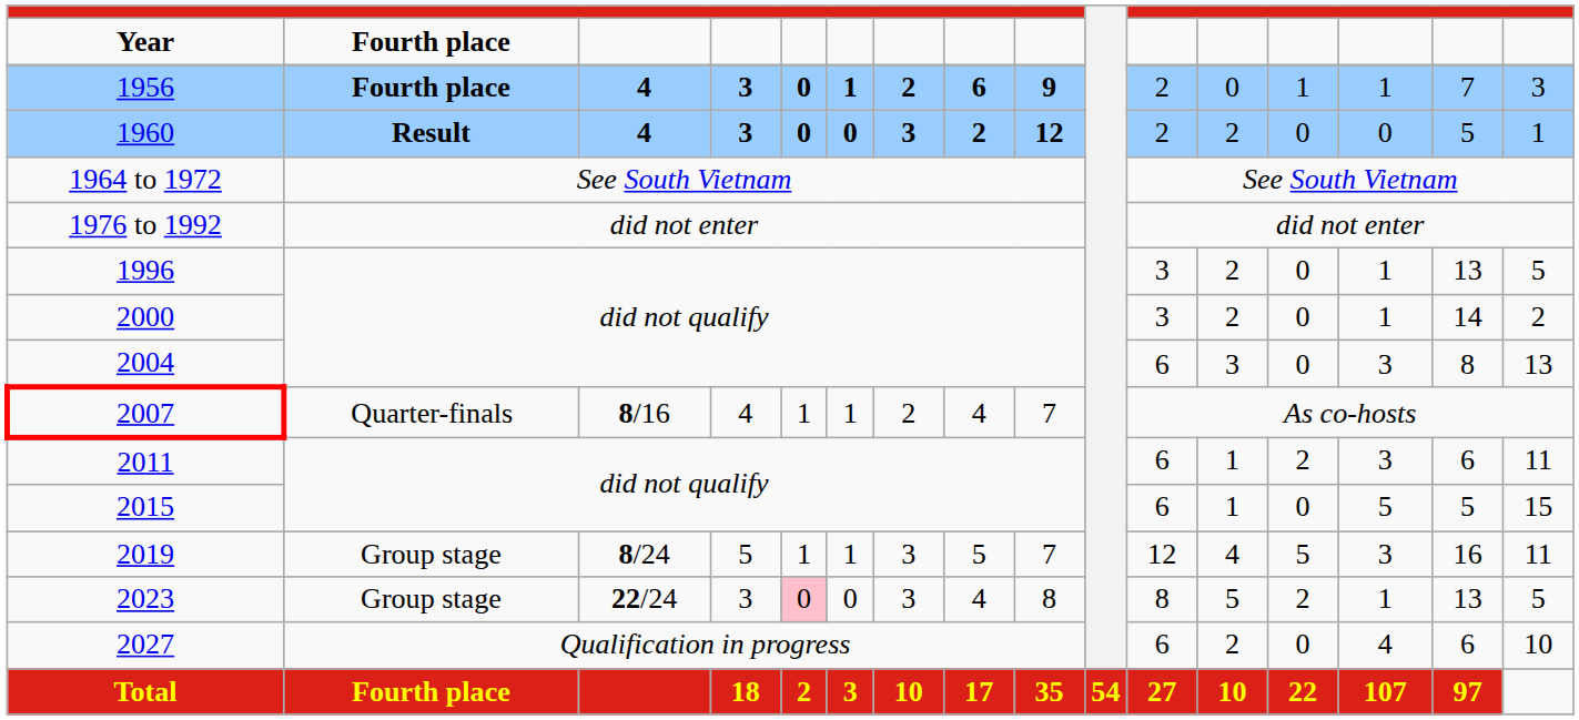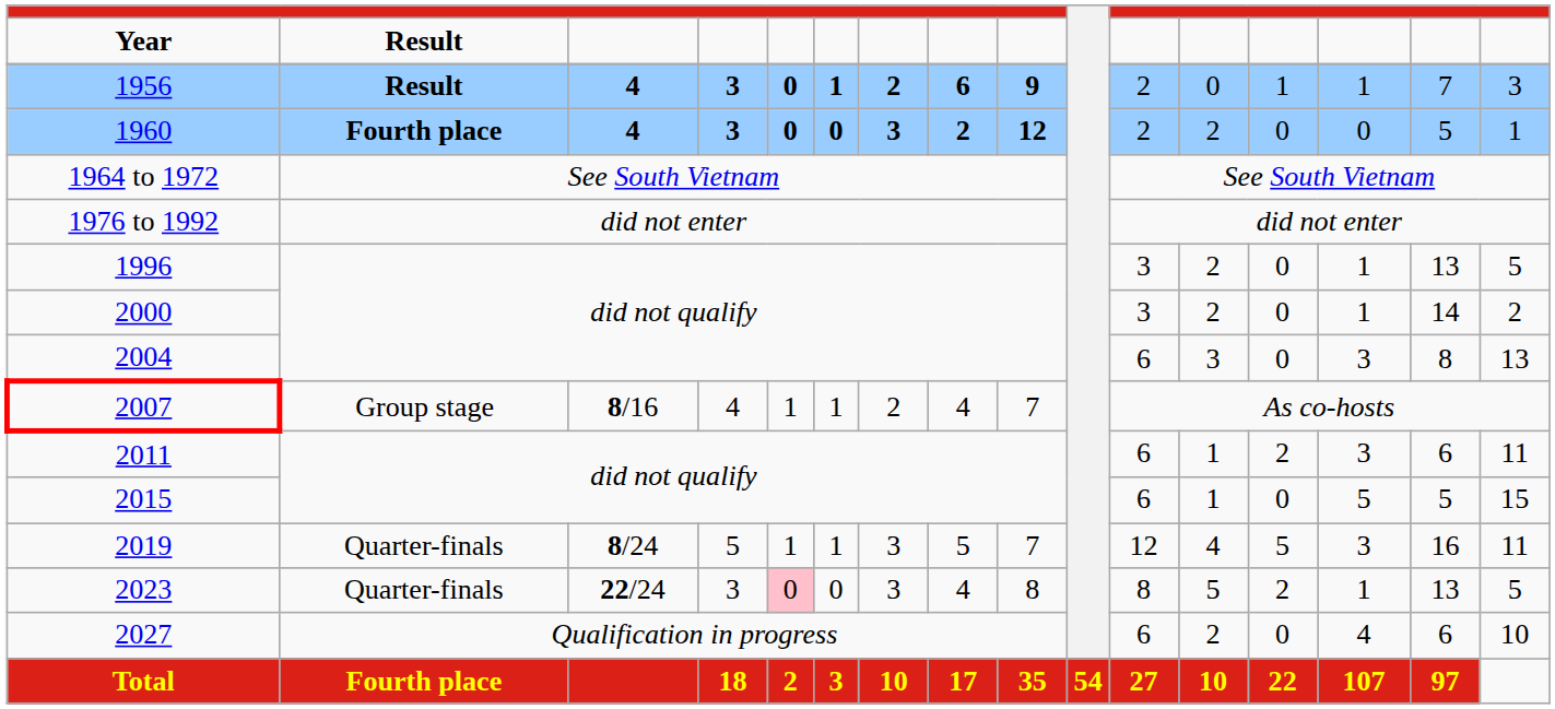Year | column 2: Fourth place -> Result
1956 | column 2: Fourth place -> Result
1960 | column 2: Result -> Fourth place
2007 | column 2: Quarter-finals -> Group stage
2019 | column 2: Group stage -> Quarter-finals
2023 | column 2: Group stage -> Quarter-finals
